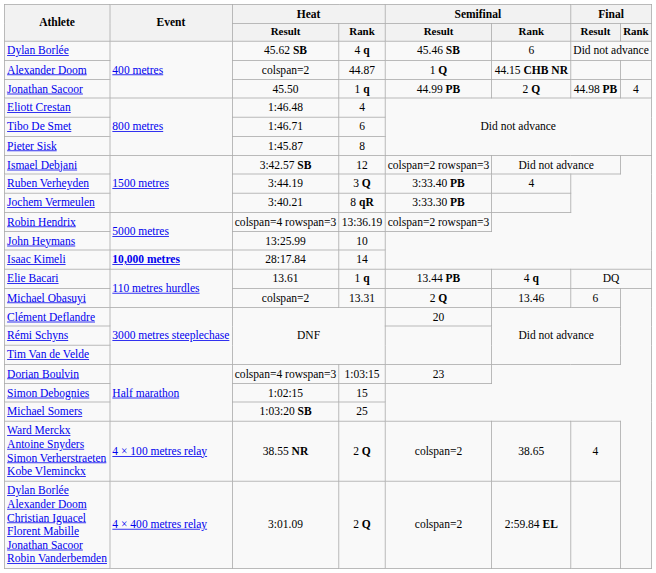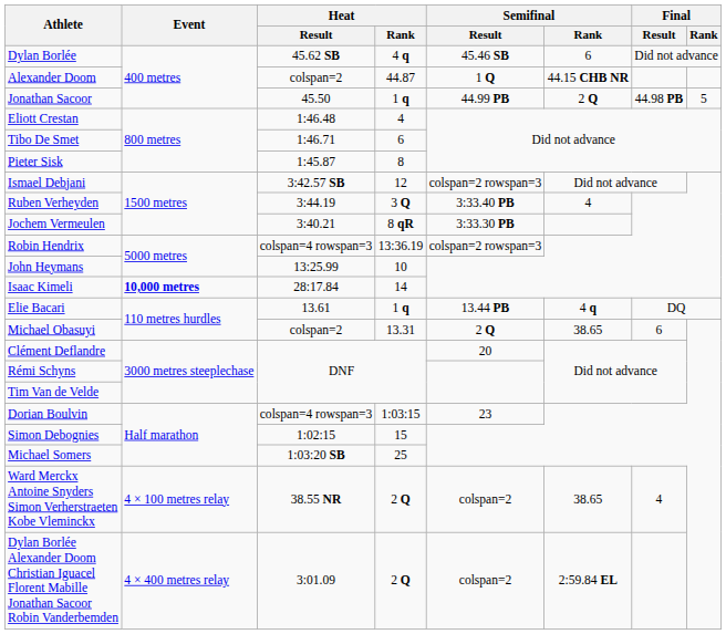Jonathan Sacoor | Final / Rank: 4 -> 5
Michael Obasuyi | Semifinal / Rank: 13.46 -> 38.65
